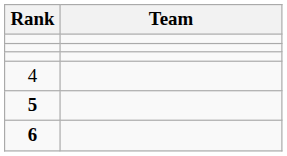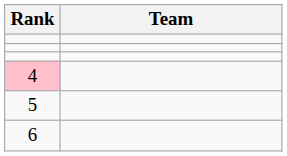row 5 | Rank: no background -> pink background
row 6 | Rank: bold -> normal
row 7 | Rank: bold -> normal
